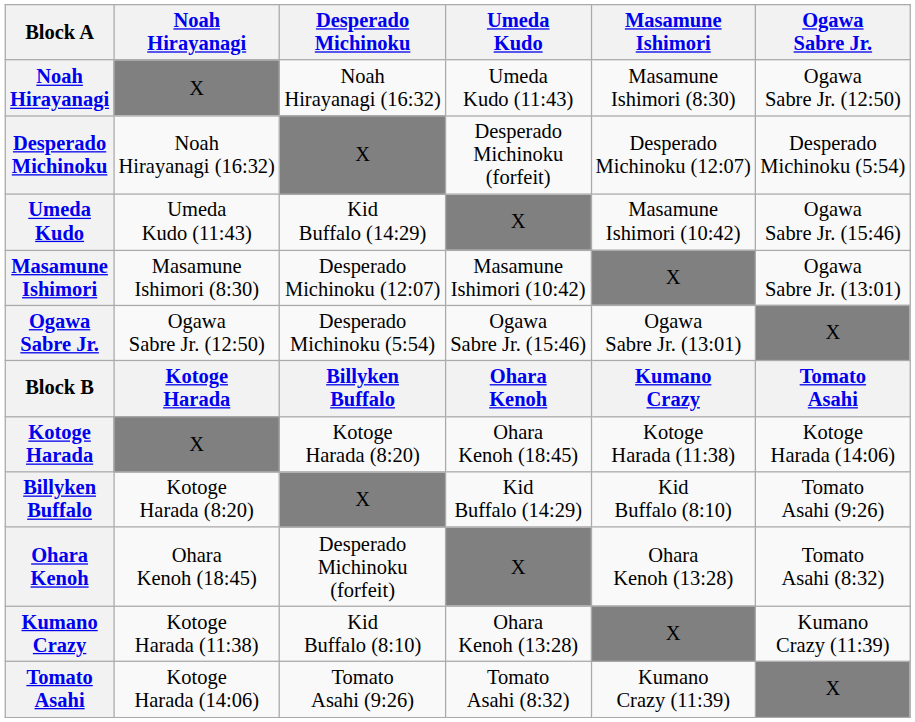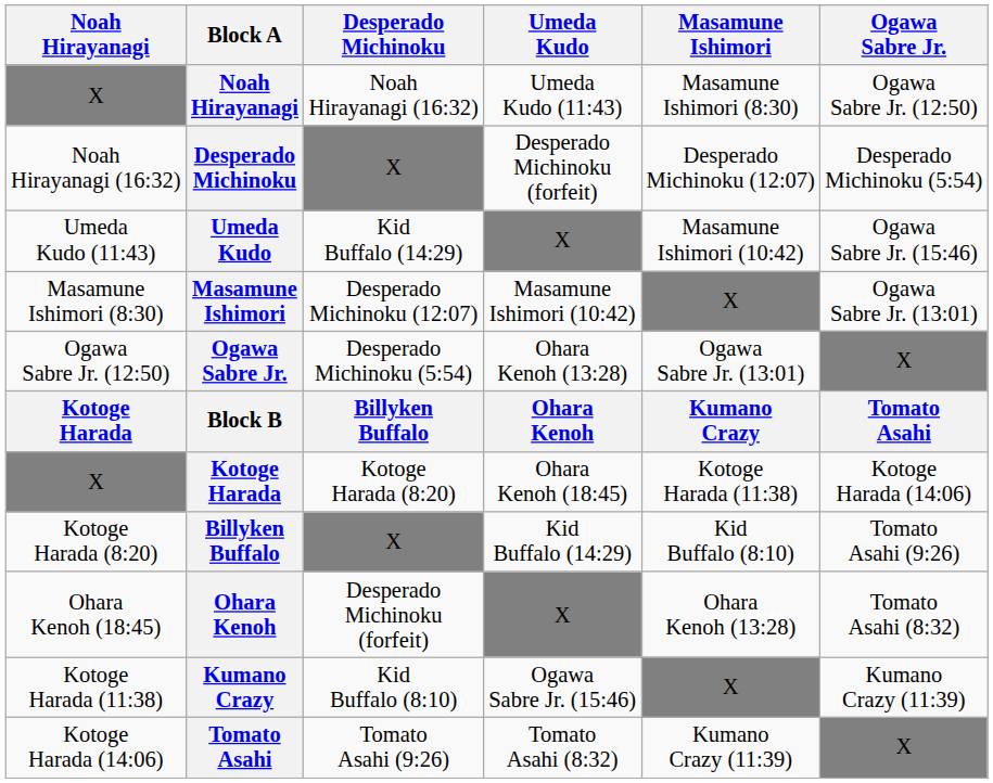columns swapped: Block A <-> Noah Hirayanagi
row 6 | Umeda Kudo: Ogawa Sabre Jr. (15:46) -> Ohara Kenoh (13:28)
row 11 | Umeda Kudo: Ohara Kenoh (13:28) -> Ogawa Sabre Jr. (15:46)
